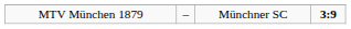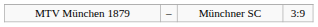MTV München 1879 | column 4: bold -> normal
